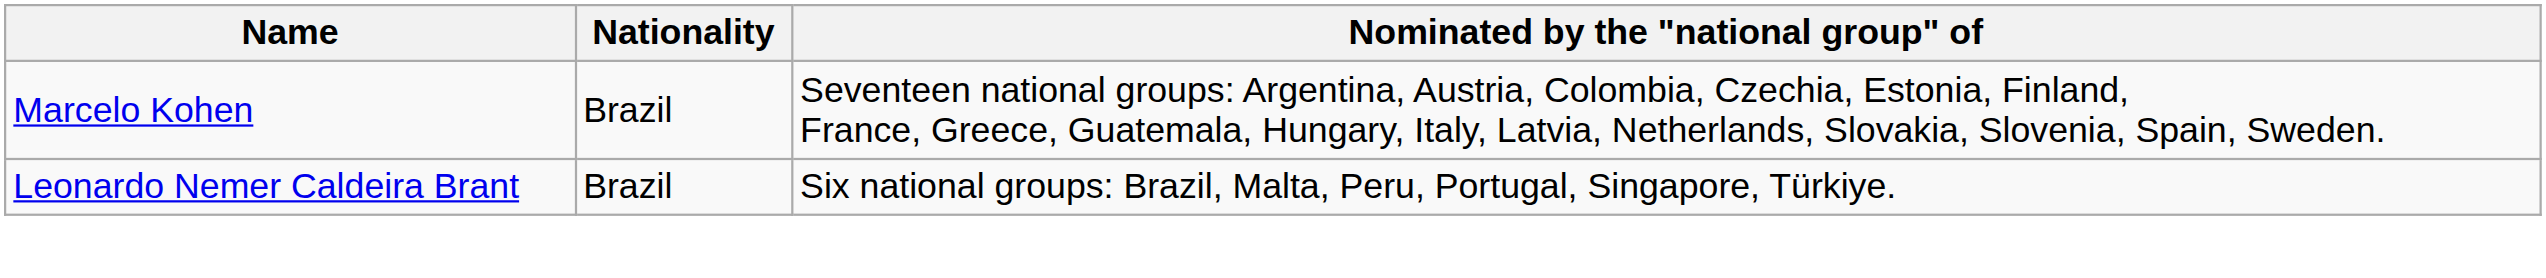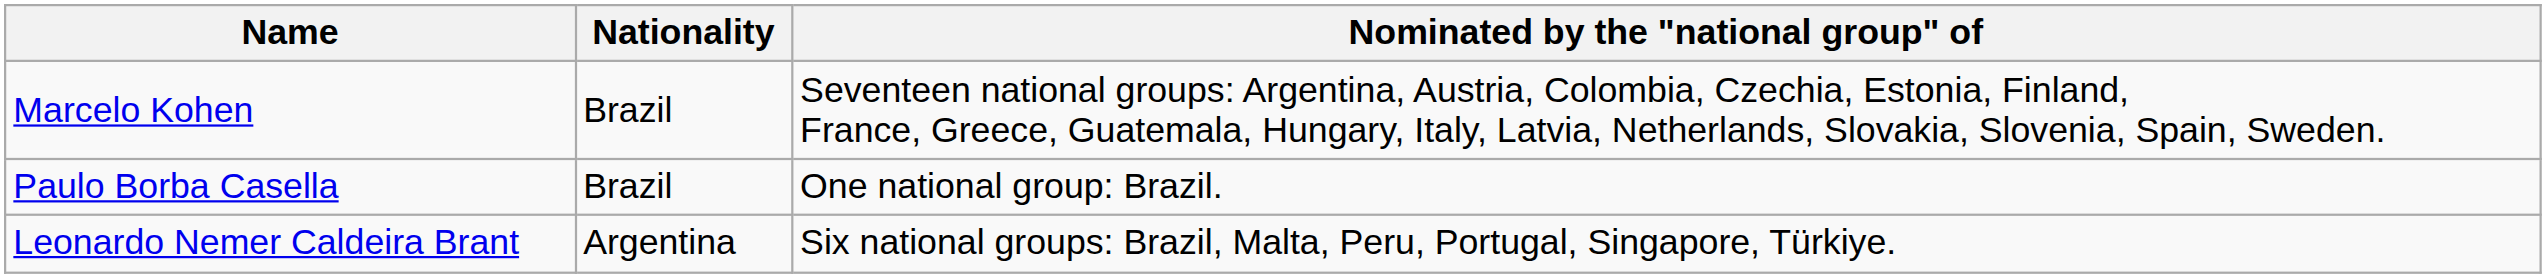+ row: Paulo Borba Casella | Brazil | One national group: Brazil.
Leonardo Nemer Caldeira Brant | Nationality: Brazil -> Argentina
